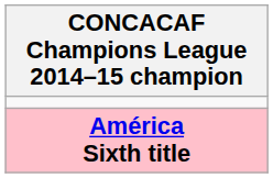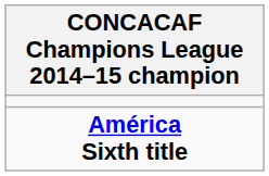row 3 | column 1: pink background -> no background
